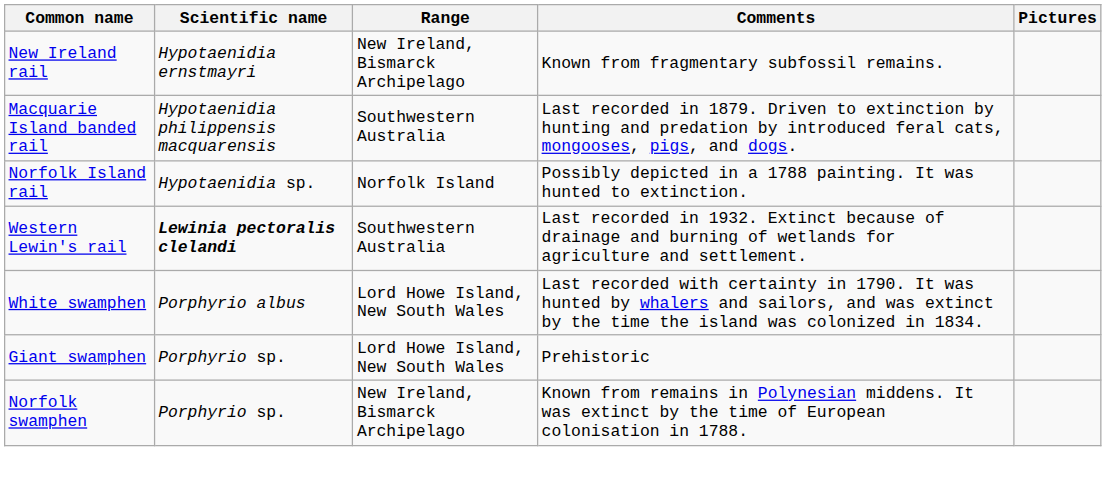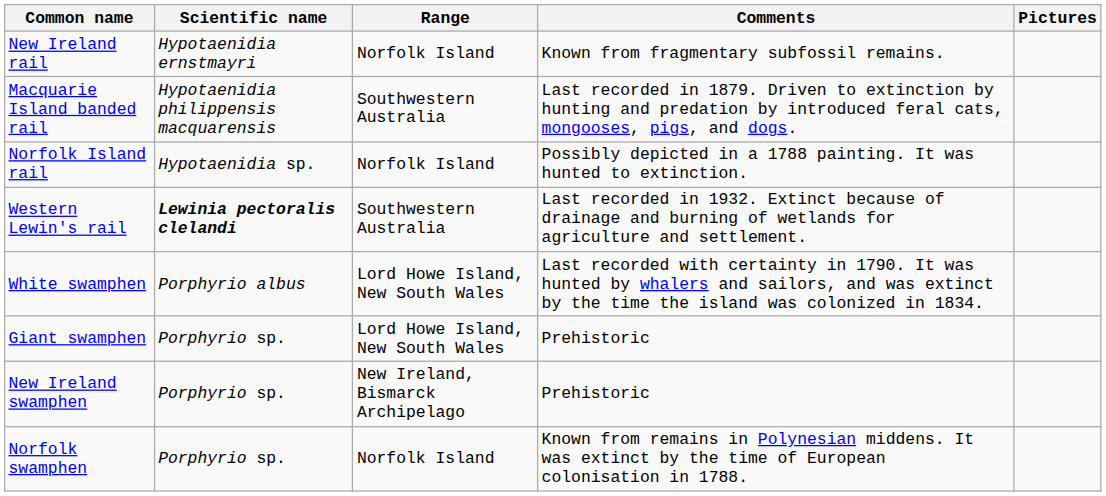New Ireland rail | Range: New Ireland, Bismarck Archipelago -> Norfolk Island
+ row: New Ireland swamphen | Porphyrio sp. | New Ireland, Bismarck Archipelago | Prehistoric
Norfolk swamphen | Range: New Ireland, Bismarck Archipelago -> Norfolk Island
